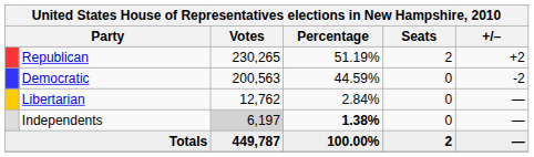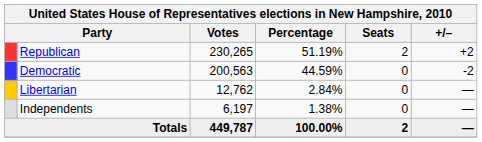Independents | Votes: lightgrey background -> no background
Independents | Percentage: bold -> normal
